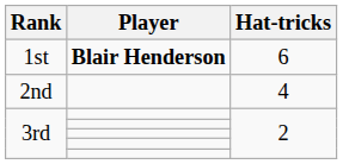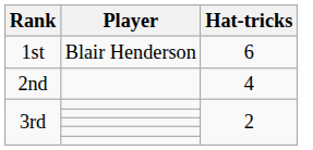1st | Player: bold -> normal
